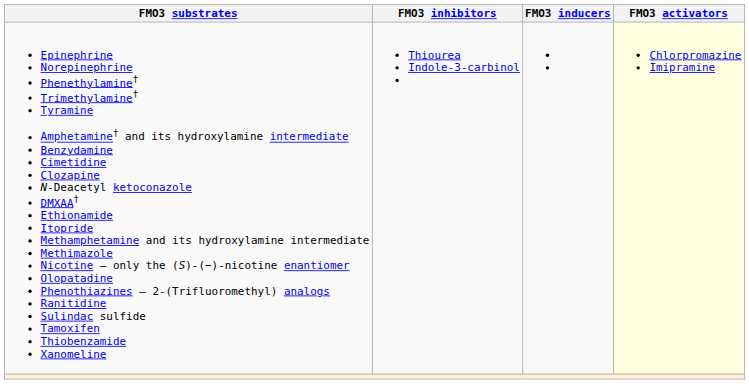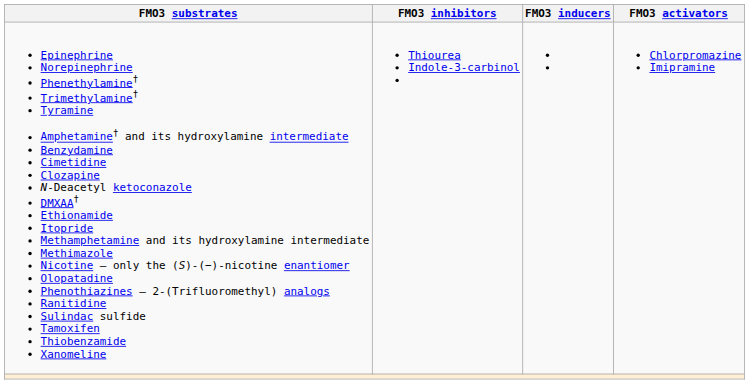row 2 | FMO3 activators: lightyellow background -> no background
